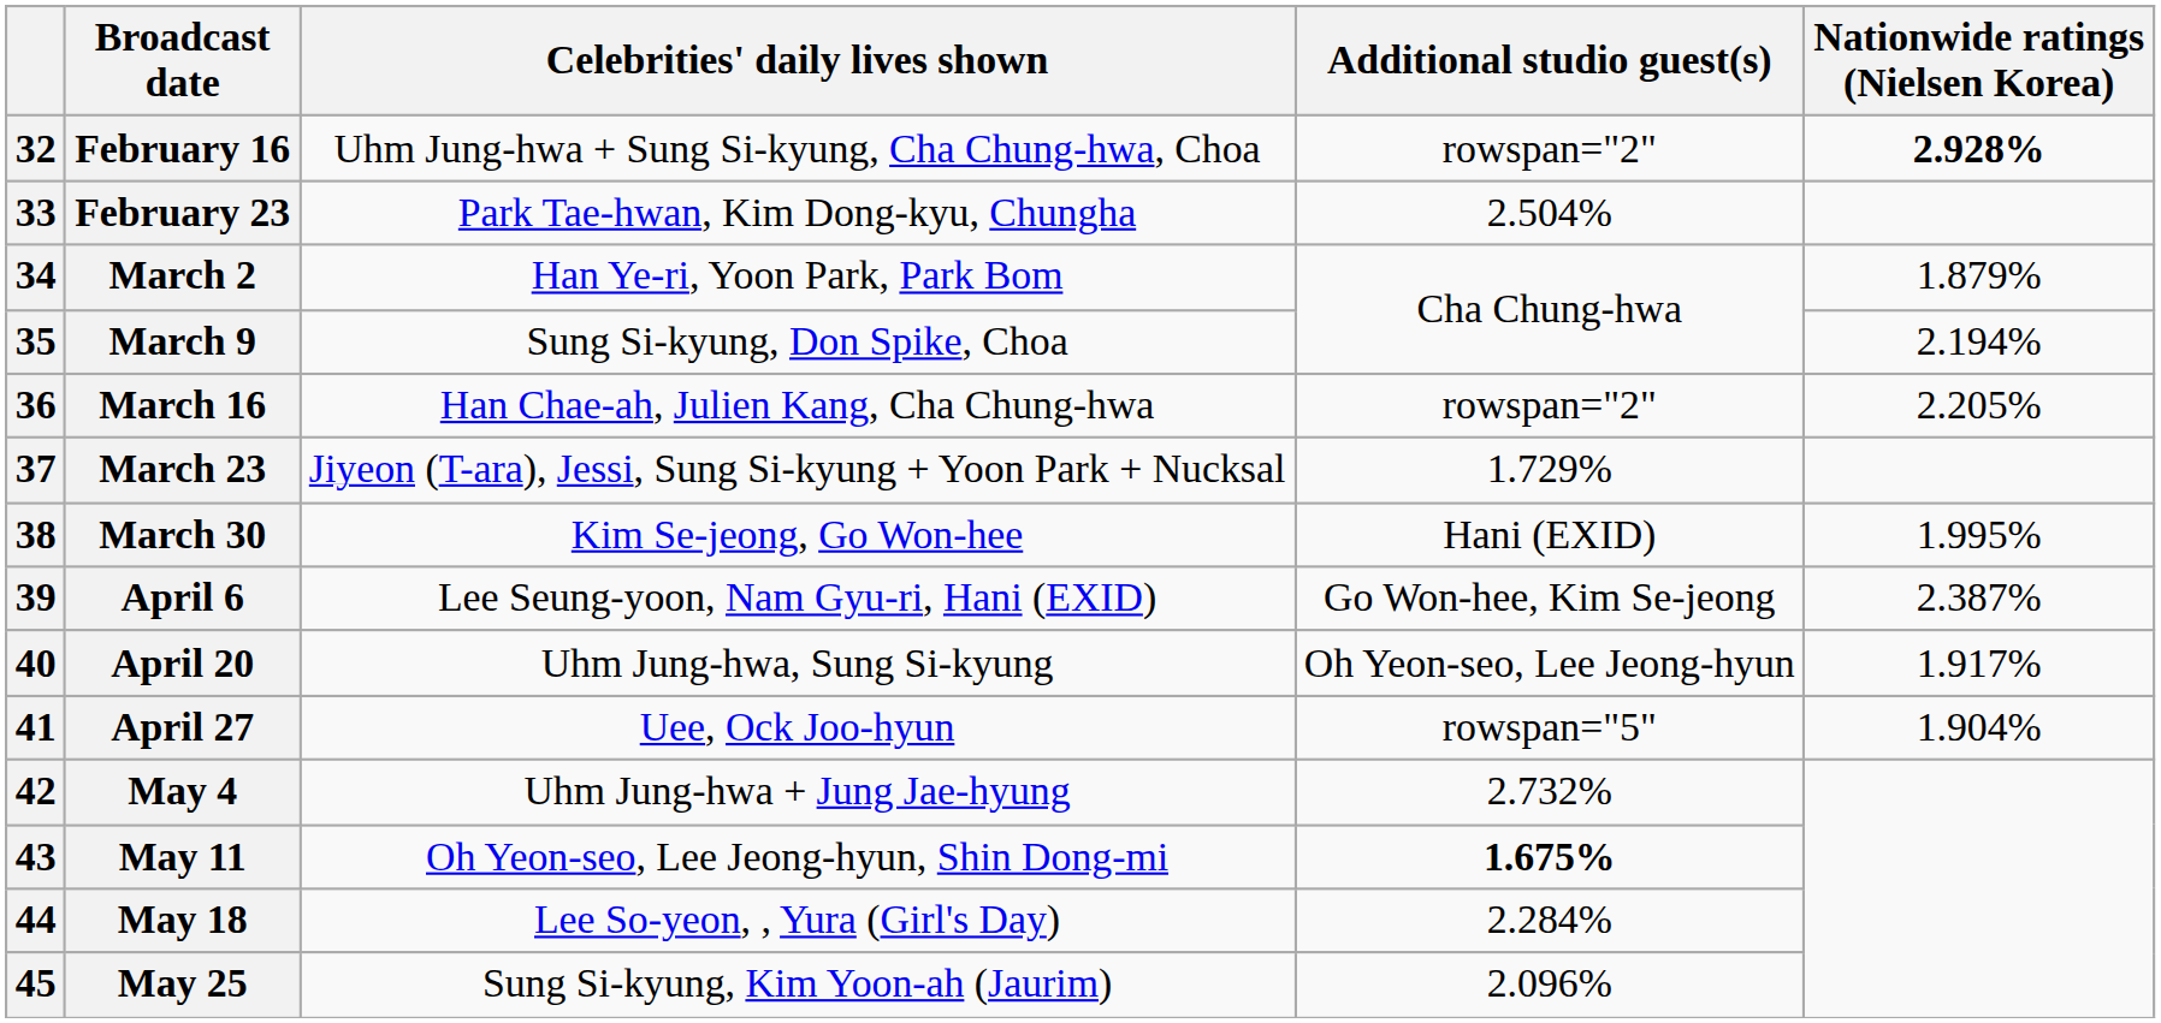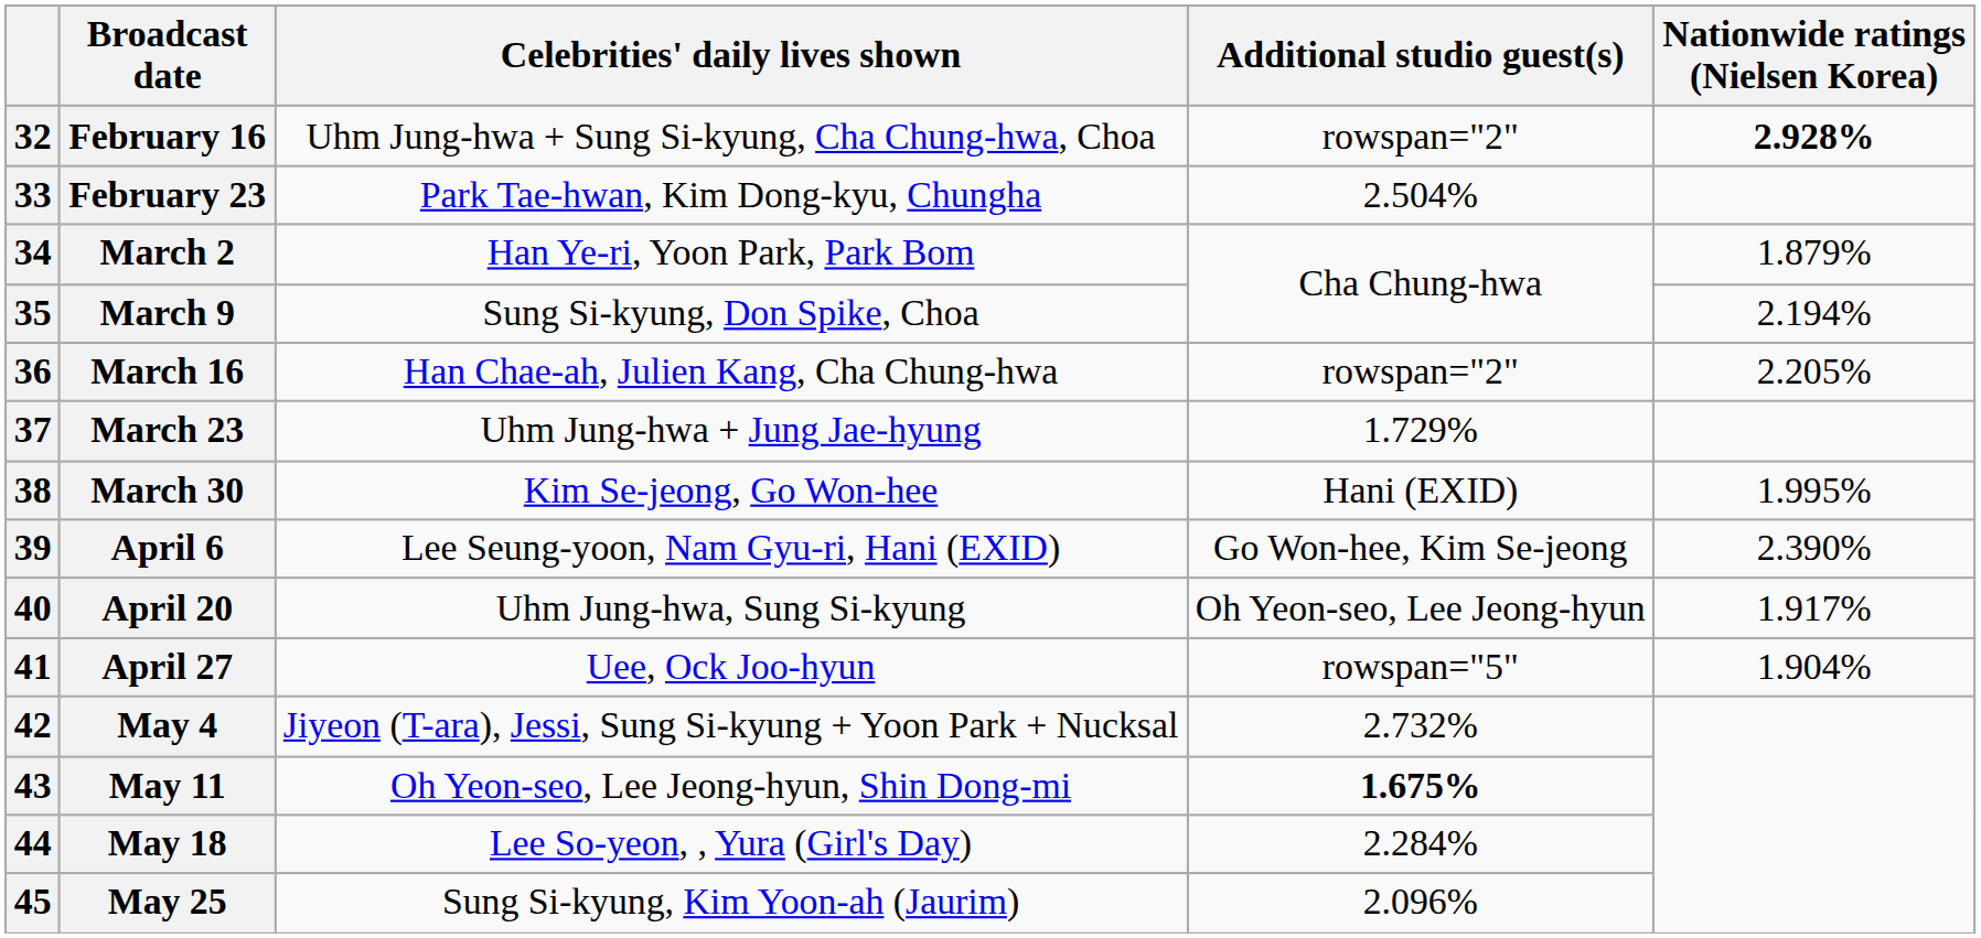March 23 | Celebrities' daily lives shown: Jiyeon (T-ara), Jessi, Sung Si-kyung + Yoon Park + Nucksal -> Uhm Jung-hwa + Jung Jae-hyung
April 6 | Nationwide ratings (Nielsen Korea): 2.387% -> 2.390%
May 4 | Celebrities' daily lives shown: Uhm Jung-hwa + Jung Jae-hyung -> Jiyeon (T-ara), Jessi, Sung Si-kyung + Yoon Park + Nucksal
